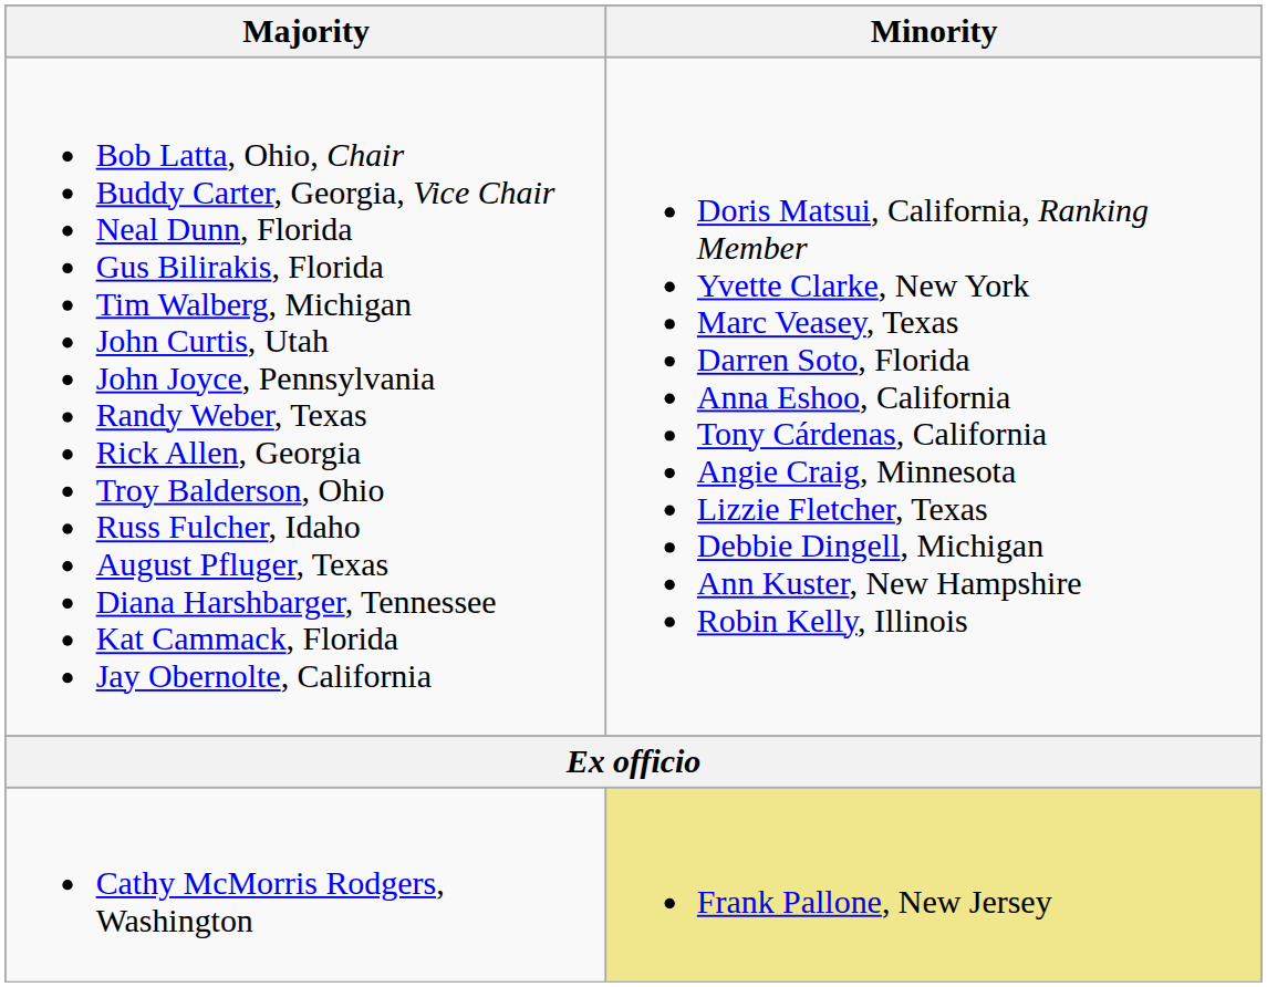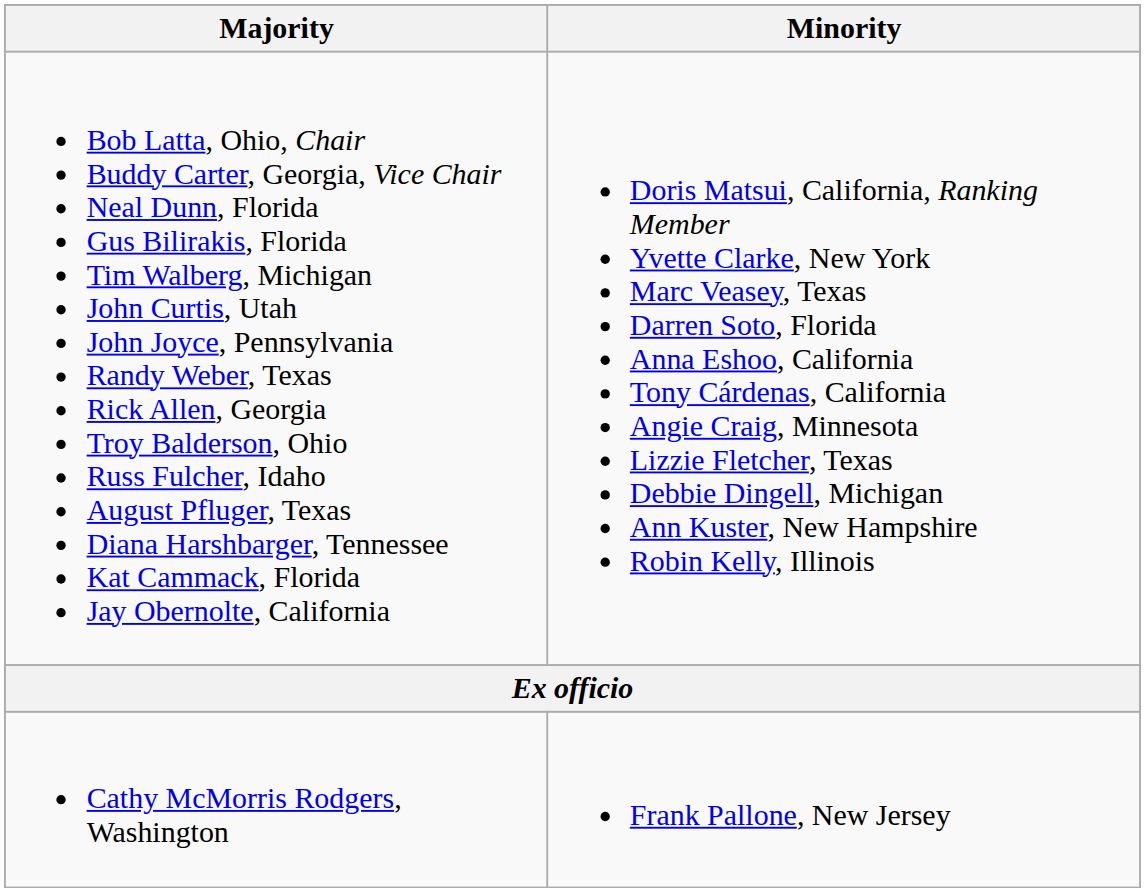Cathy McMorris Rodgers, Washington | Minority: khaki background -> no background
